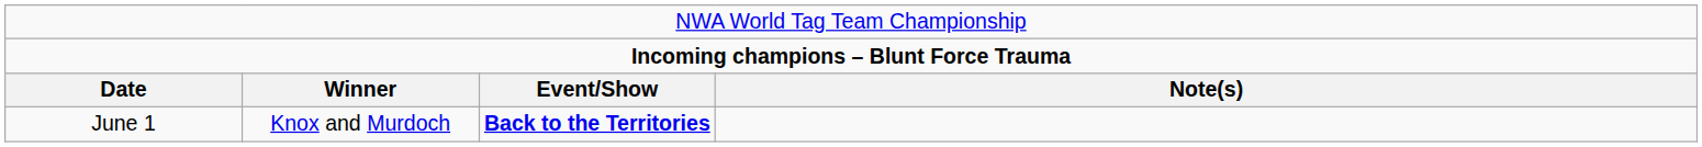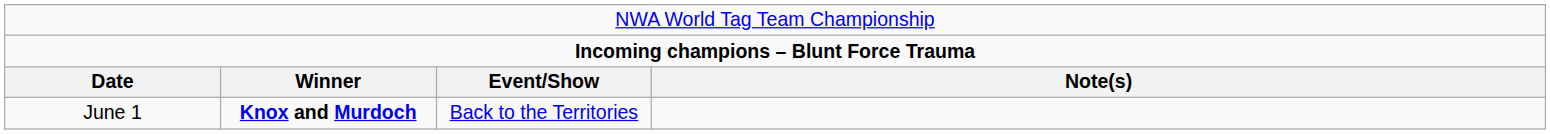June 1 | column 2: normal -> bold
June 1 | column 3: bold -> normal
